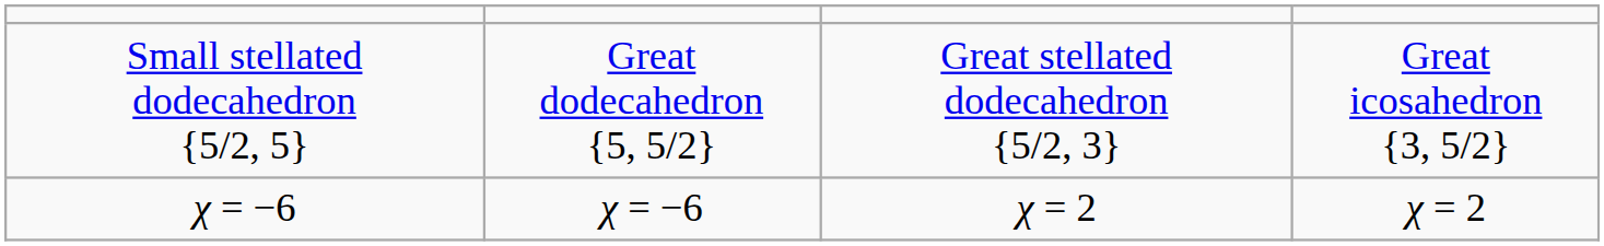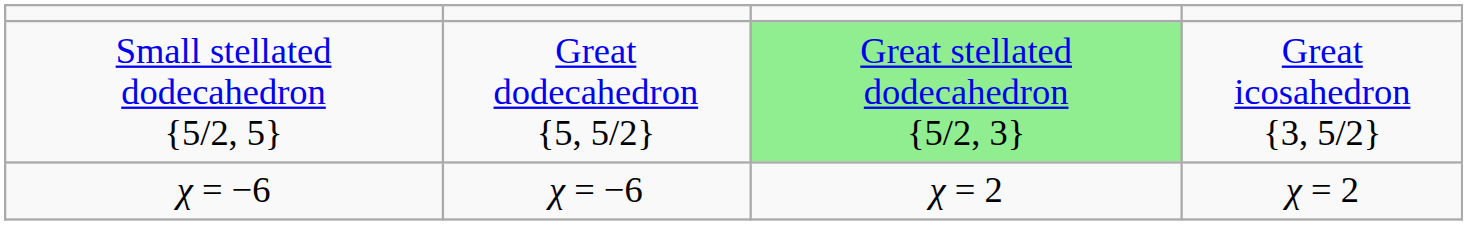Small stellated dodecahedron {5/2, 5} | column 3: no background -> lightgreen background
